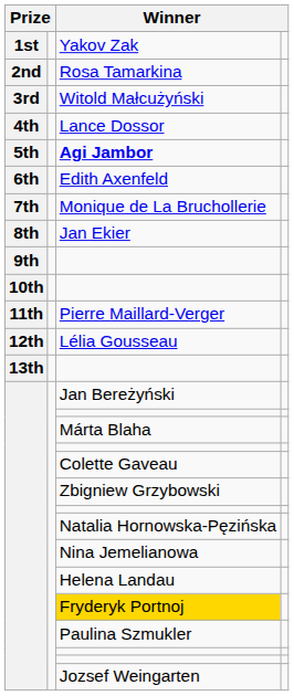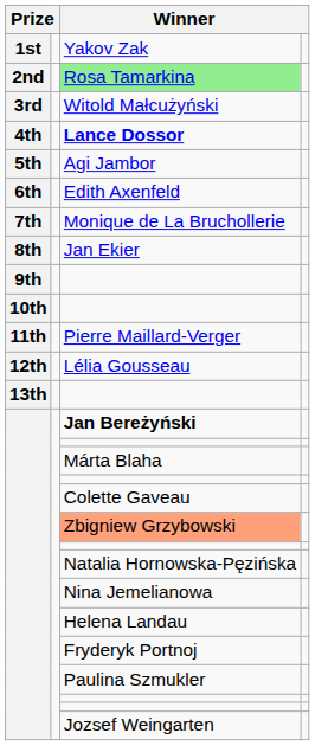Rosa Tamarkina | column 3: no background -> lightgreen background
Lance Dossor | column 3: normal -> bold
Agi Jambor | column 3: bold -> normal
Jan Bereżyński | column 3: normal -> bold
Zbigniew Grzybowski | column 3: no background -> lightsalmon background
Fryderyk Portnoj | column 3: gold background -> no background
